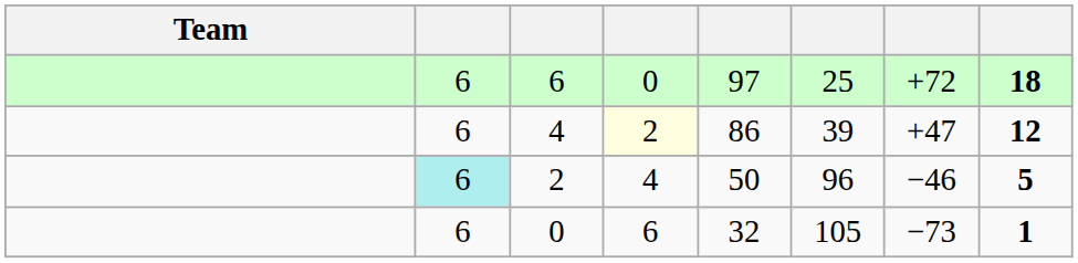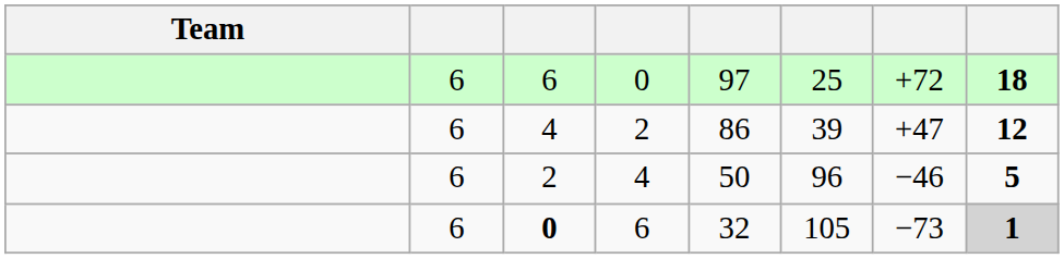row 3 | column 4: lightyellow background -> no background
row 4 | column 2: paleturquoise background -> no background
row 5 | column 3: normal -> bold
row 5 | column 8: no background -> lightgrey background
